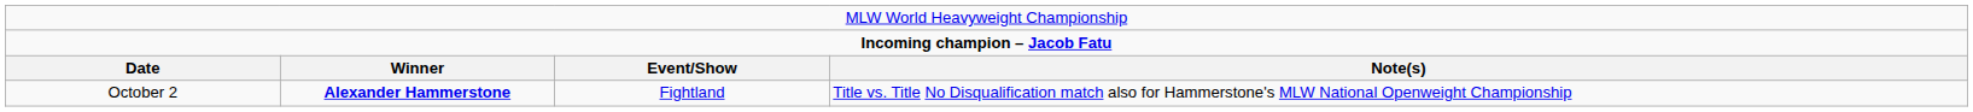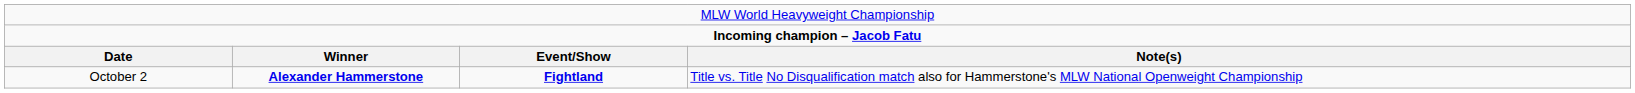October 2 | column 3: normal -> bold
